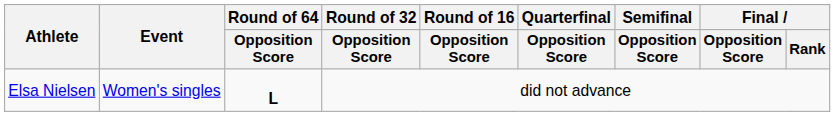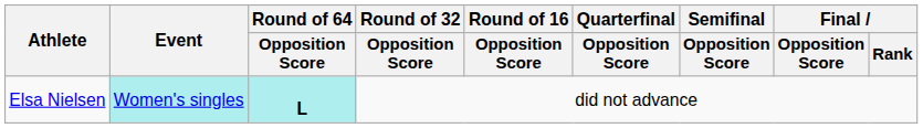Elsa Nielsen | Event: no background -> paleturquoise background
Elsa Nielsen | Round of 64 / Opposition Score: no background -> paleturquoise background
